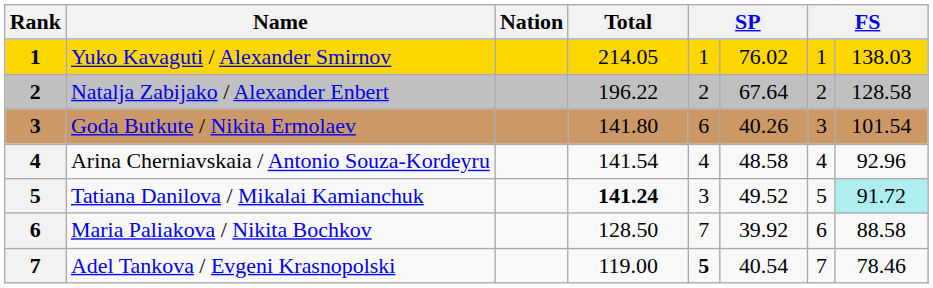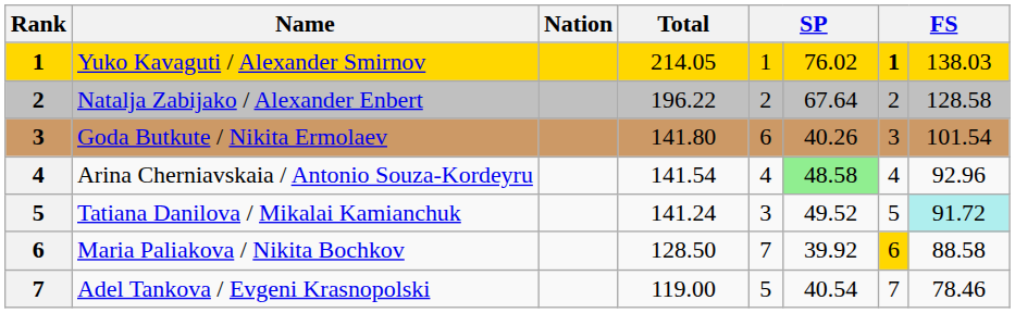Yuko Kavaguti / Alexander Smirnov | column 7: normal -> bold
Arina Cherniavskaia / Antonio Souza-Kordeyru | column 6: no background -> lightgreen background
Tatiana Danilova / Mikalai Kamianchuk | Total: bold -> normal
Maria Paliakova / Nikita Bochkov | column 7: no background -> gold background
Adel Tankova / Evgeni Krasnopolski | column 5: bold -> normal
